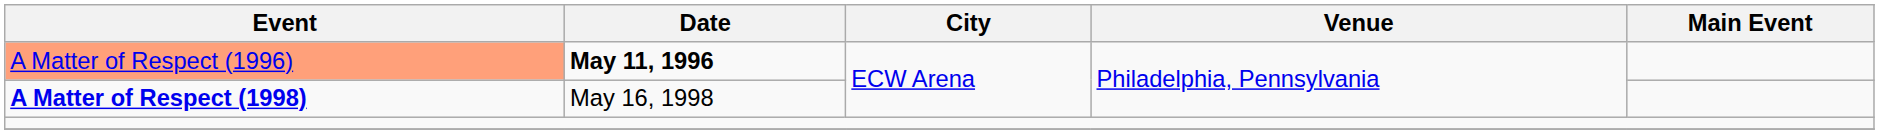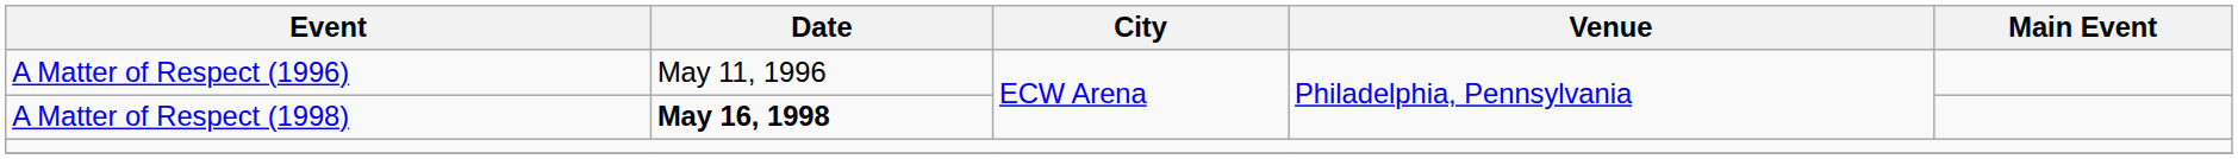A Matter of Respect (1996) | Event: lightsalmon background -> no background
A Matter of Respect (1996) | Date: bold -> normal
A Matter of Respect (1998) | Event: bold -> normal
A Matter of Respect (1998) | Date: normal -> bold
